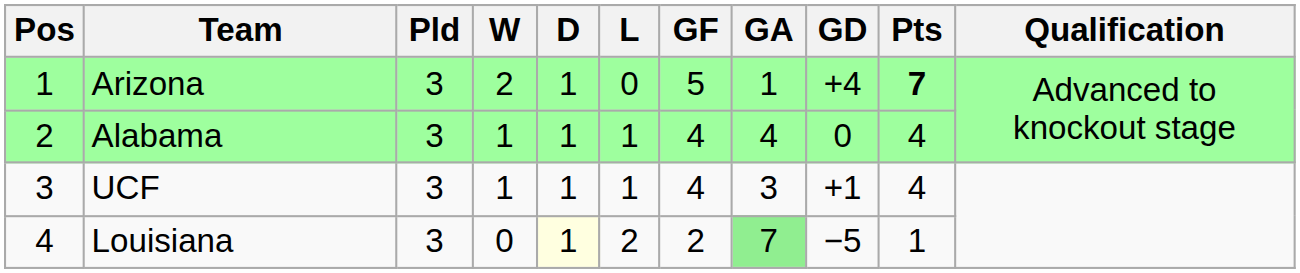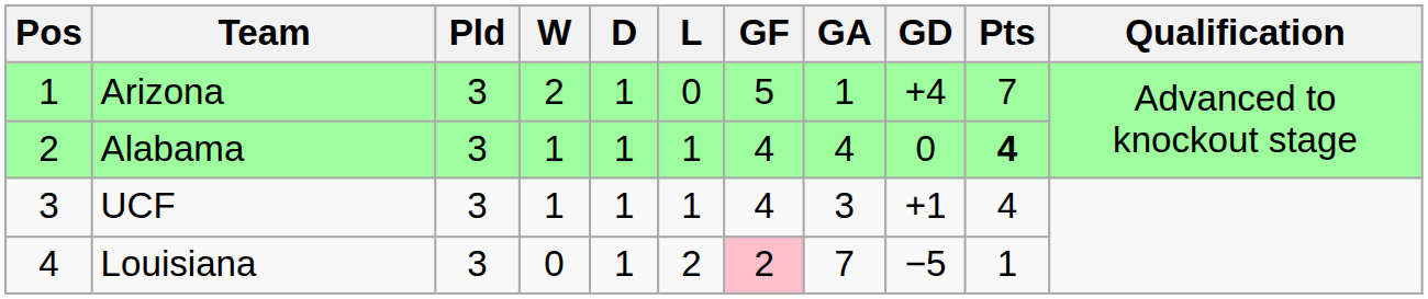Arizona | Pts: bold -> normal
Alabama | Pts: normal -> bold
Louisiana | D: lightyellow background -> no background
Louisiana | GF: no background -> pink background
Louisiana | GA: lightgreen background -> no background
